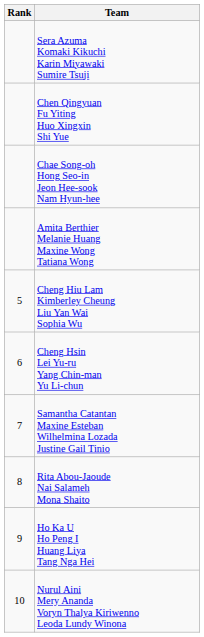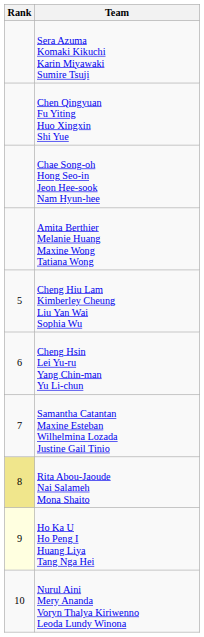Rita Abou-Jaoude Nai Salameh Mona Shaito | Rank: no background -> khaki background
Ho Ka U Ho Peng I Huang Liya Tang Nga Hei | Rank: no background -> lightyellow background
